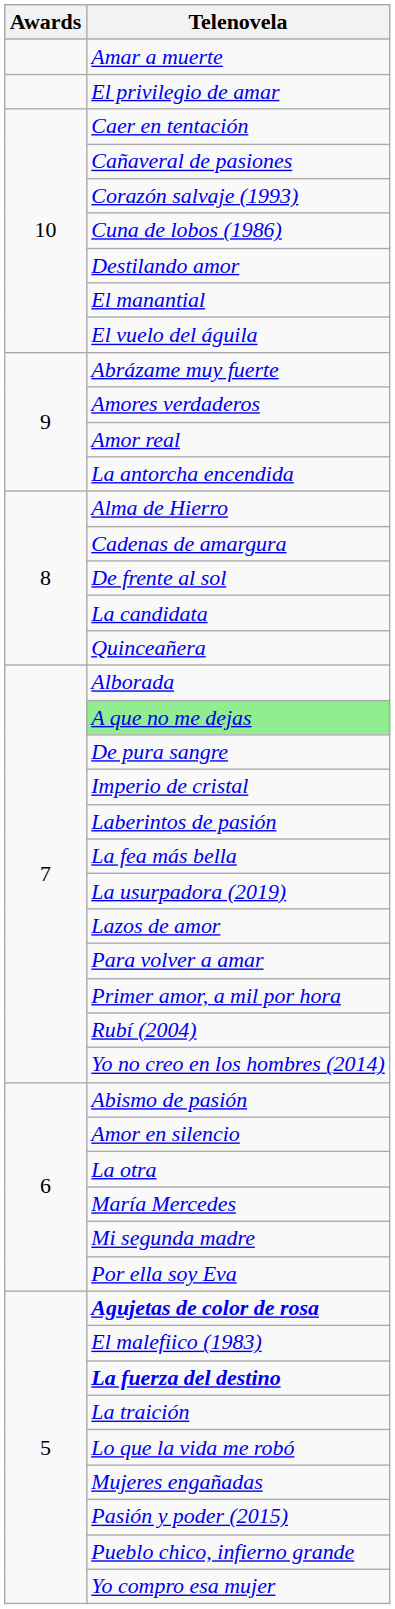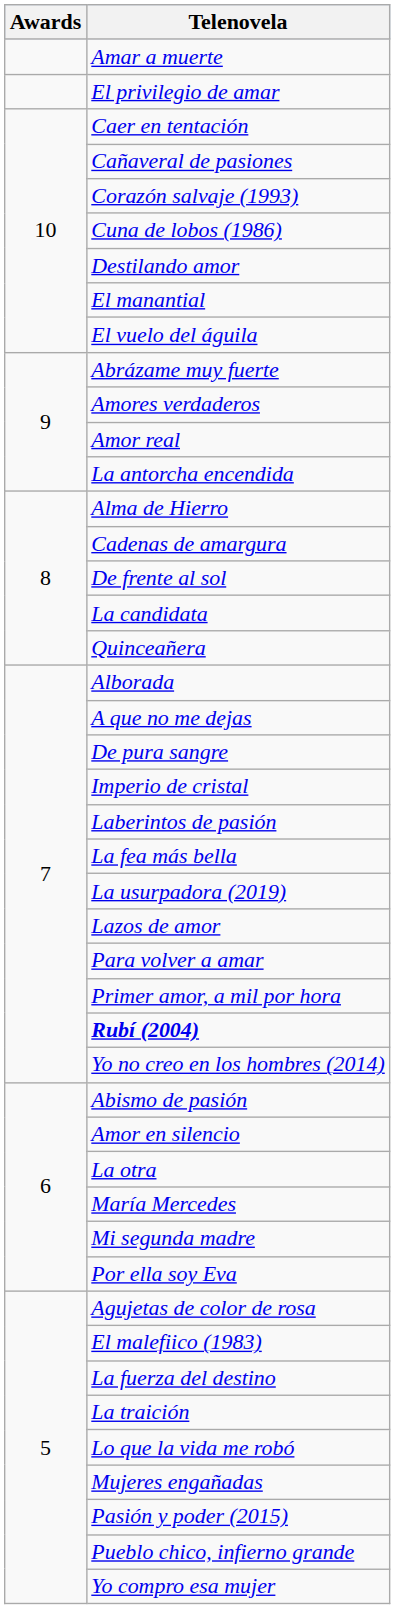A que no me dejas | Telenovela: lightgreen background -> no background
Rubí (2004) | Telenovela: normal -> bold
Agujetas de color de rosa | Telenovela: bold -> normal
La fuerza del destino | Telenovela: bold -> normal
